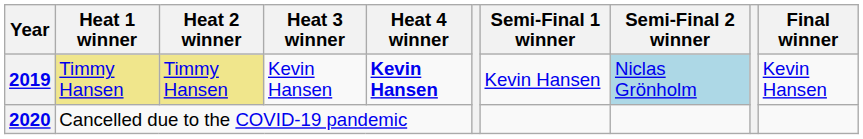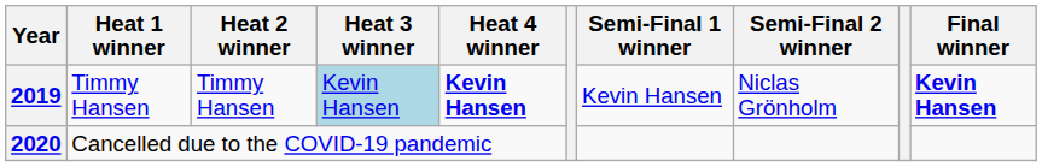2019 | Heat 1 winner: khaki background -> no background
2019 | Heat 2 winner: khaki background -> no background
2019 | Heat 3 winner: no background -> lightblue background
2019 | Semi-Final 2 winner: lightblue background -> no background
2019 | Final winner: normal -> bold
